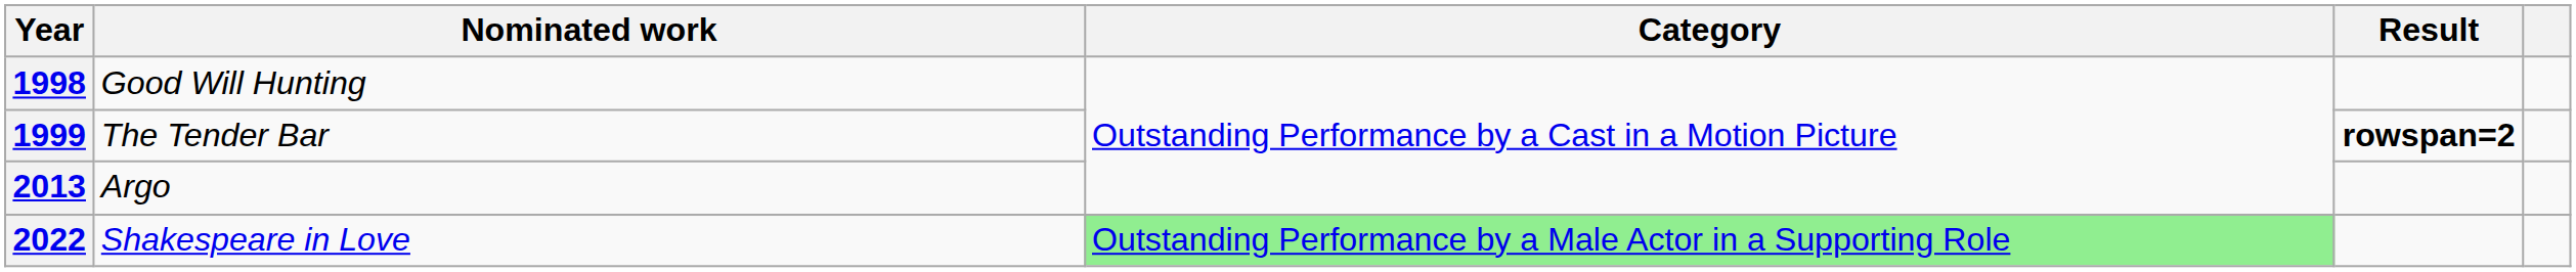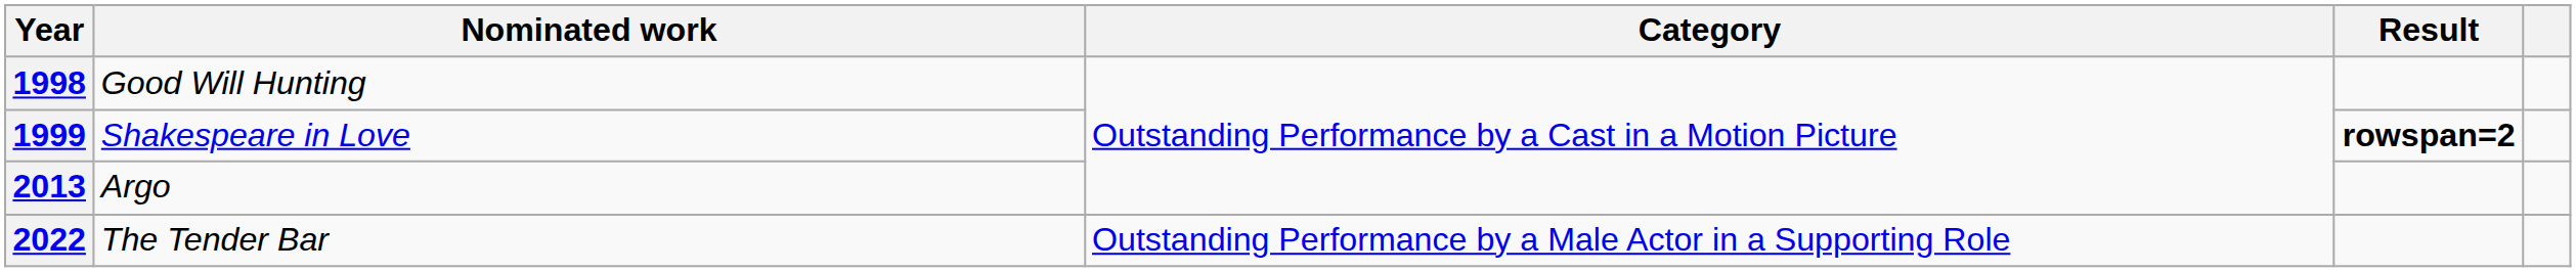1999 | Nominated work: The Tender Bar -> Shakespeare in Love
2022 | Nominated work: Shakespeare in Love -> The Tender Bar
2022 | Category: lightgreen background -> no background
